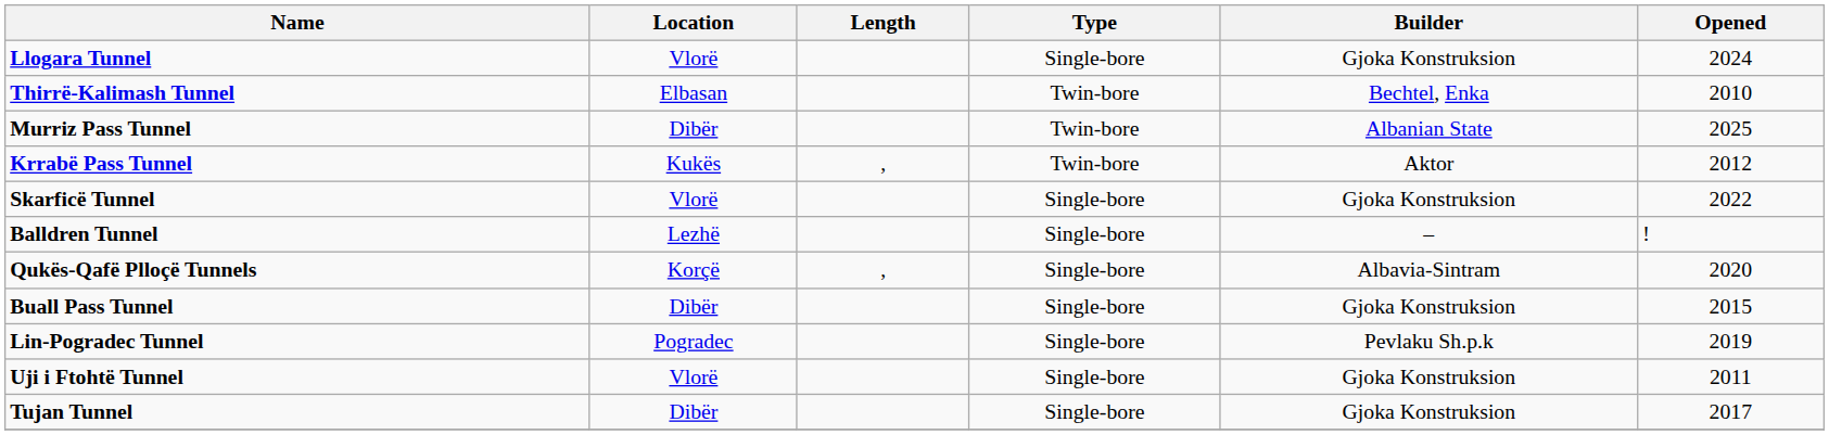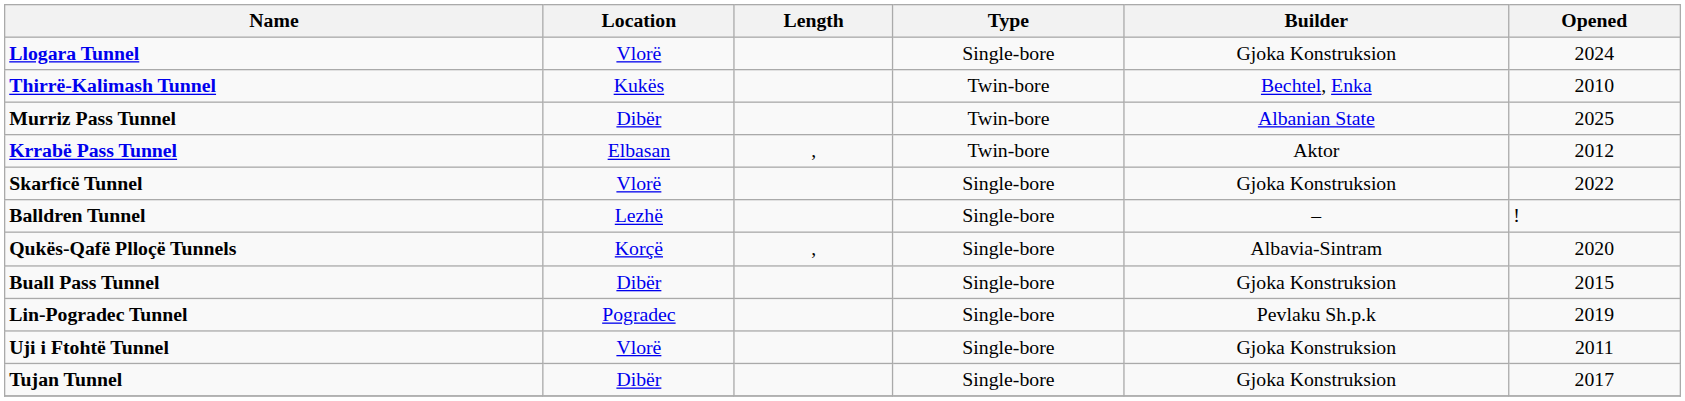Thirrë-Kalimash Tunnel | Location: Elbasan -> Kukës
Krrabë Pass Tunnel | Location: Kukës -> Elbasan
